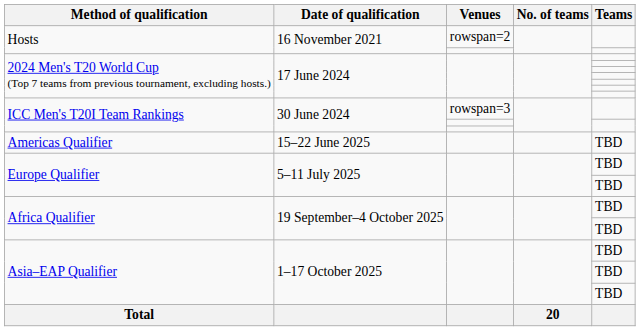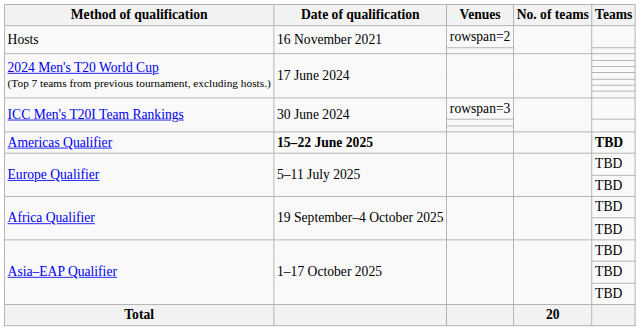Americas Qualifier | Date of qualification: normal -> bold
Americas Qualifier | Teams: normal -> bold
